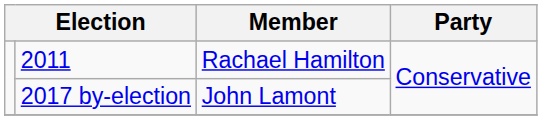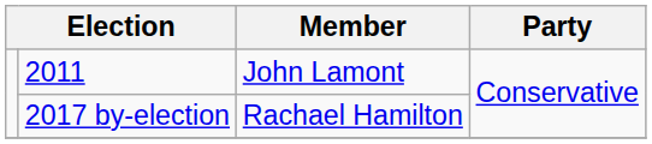2011 | Member: Rachael Hamilton -> John Lamont
2017 by-election | Member: John Lamont -> Rachael Hamilton
